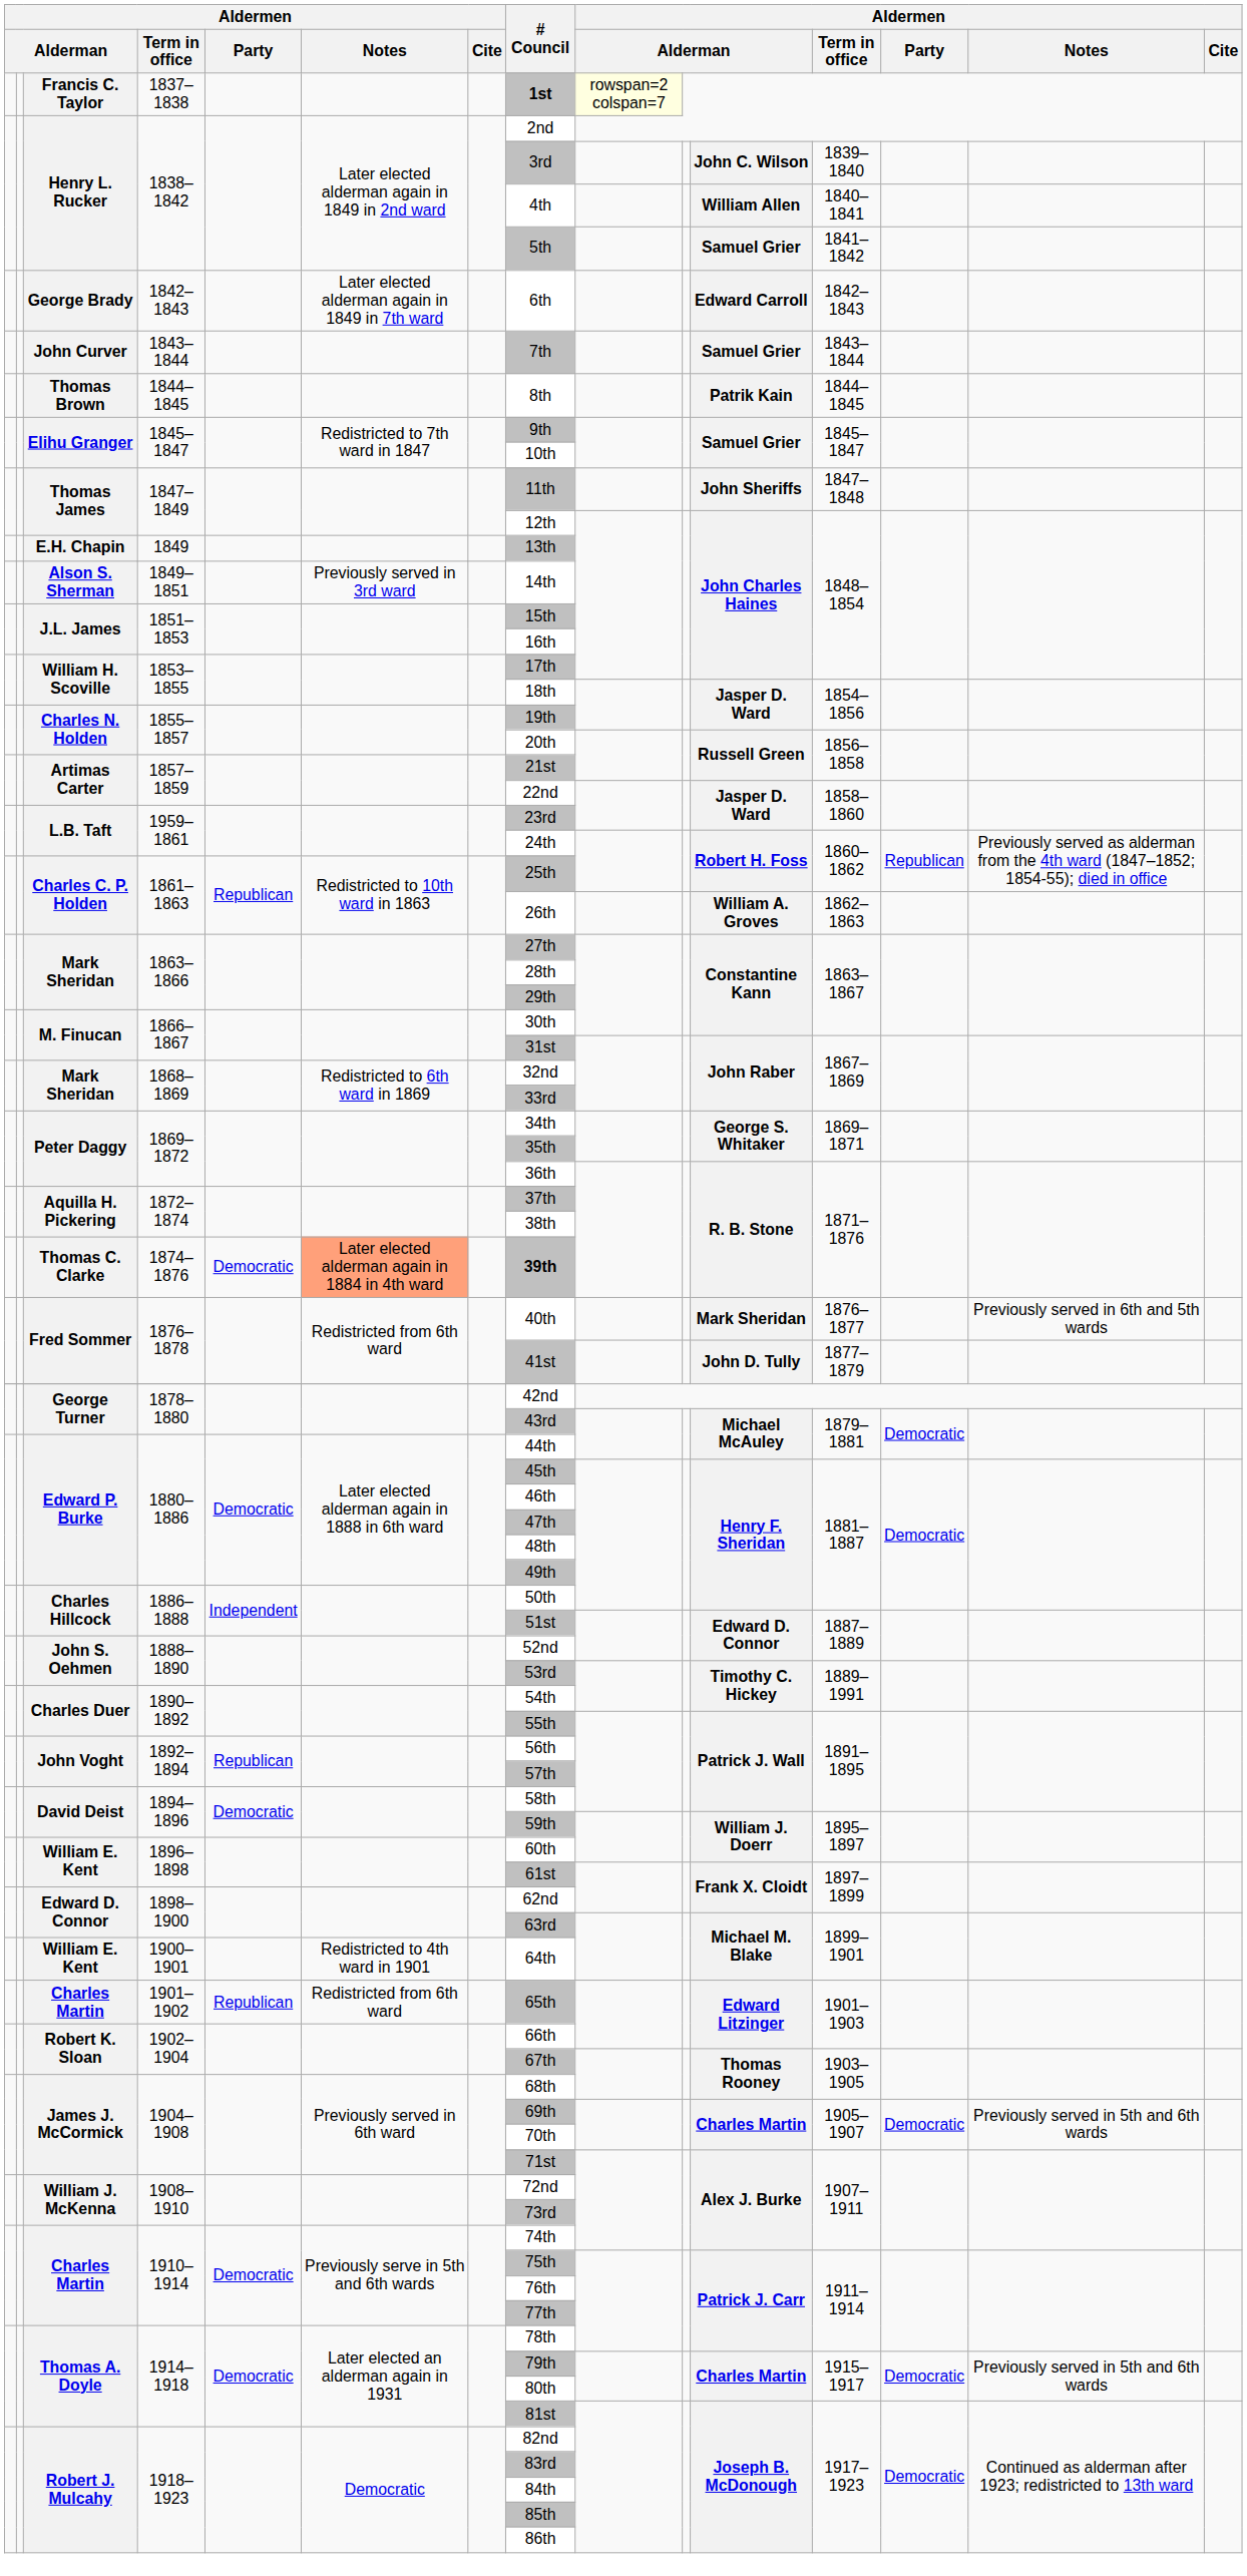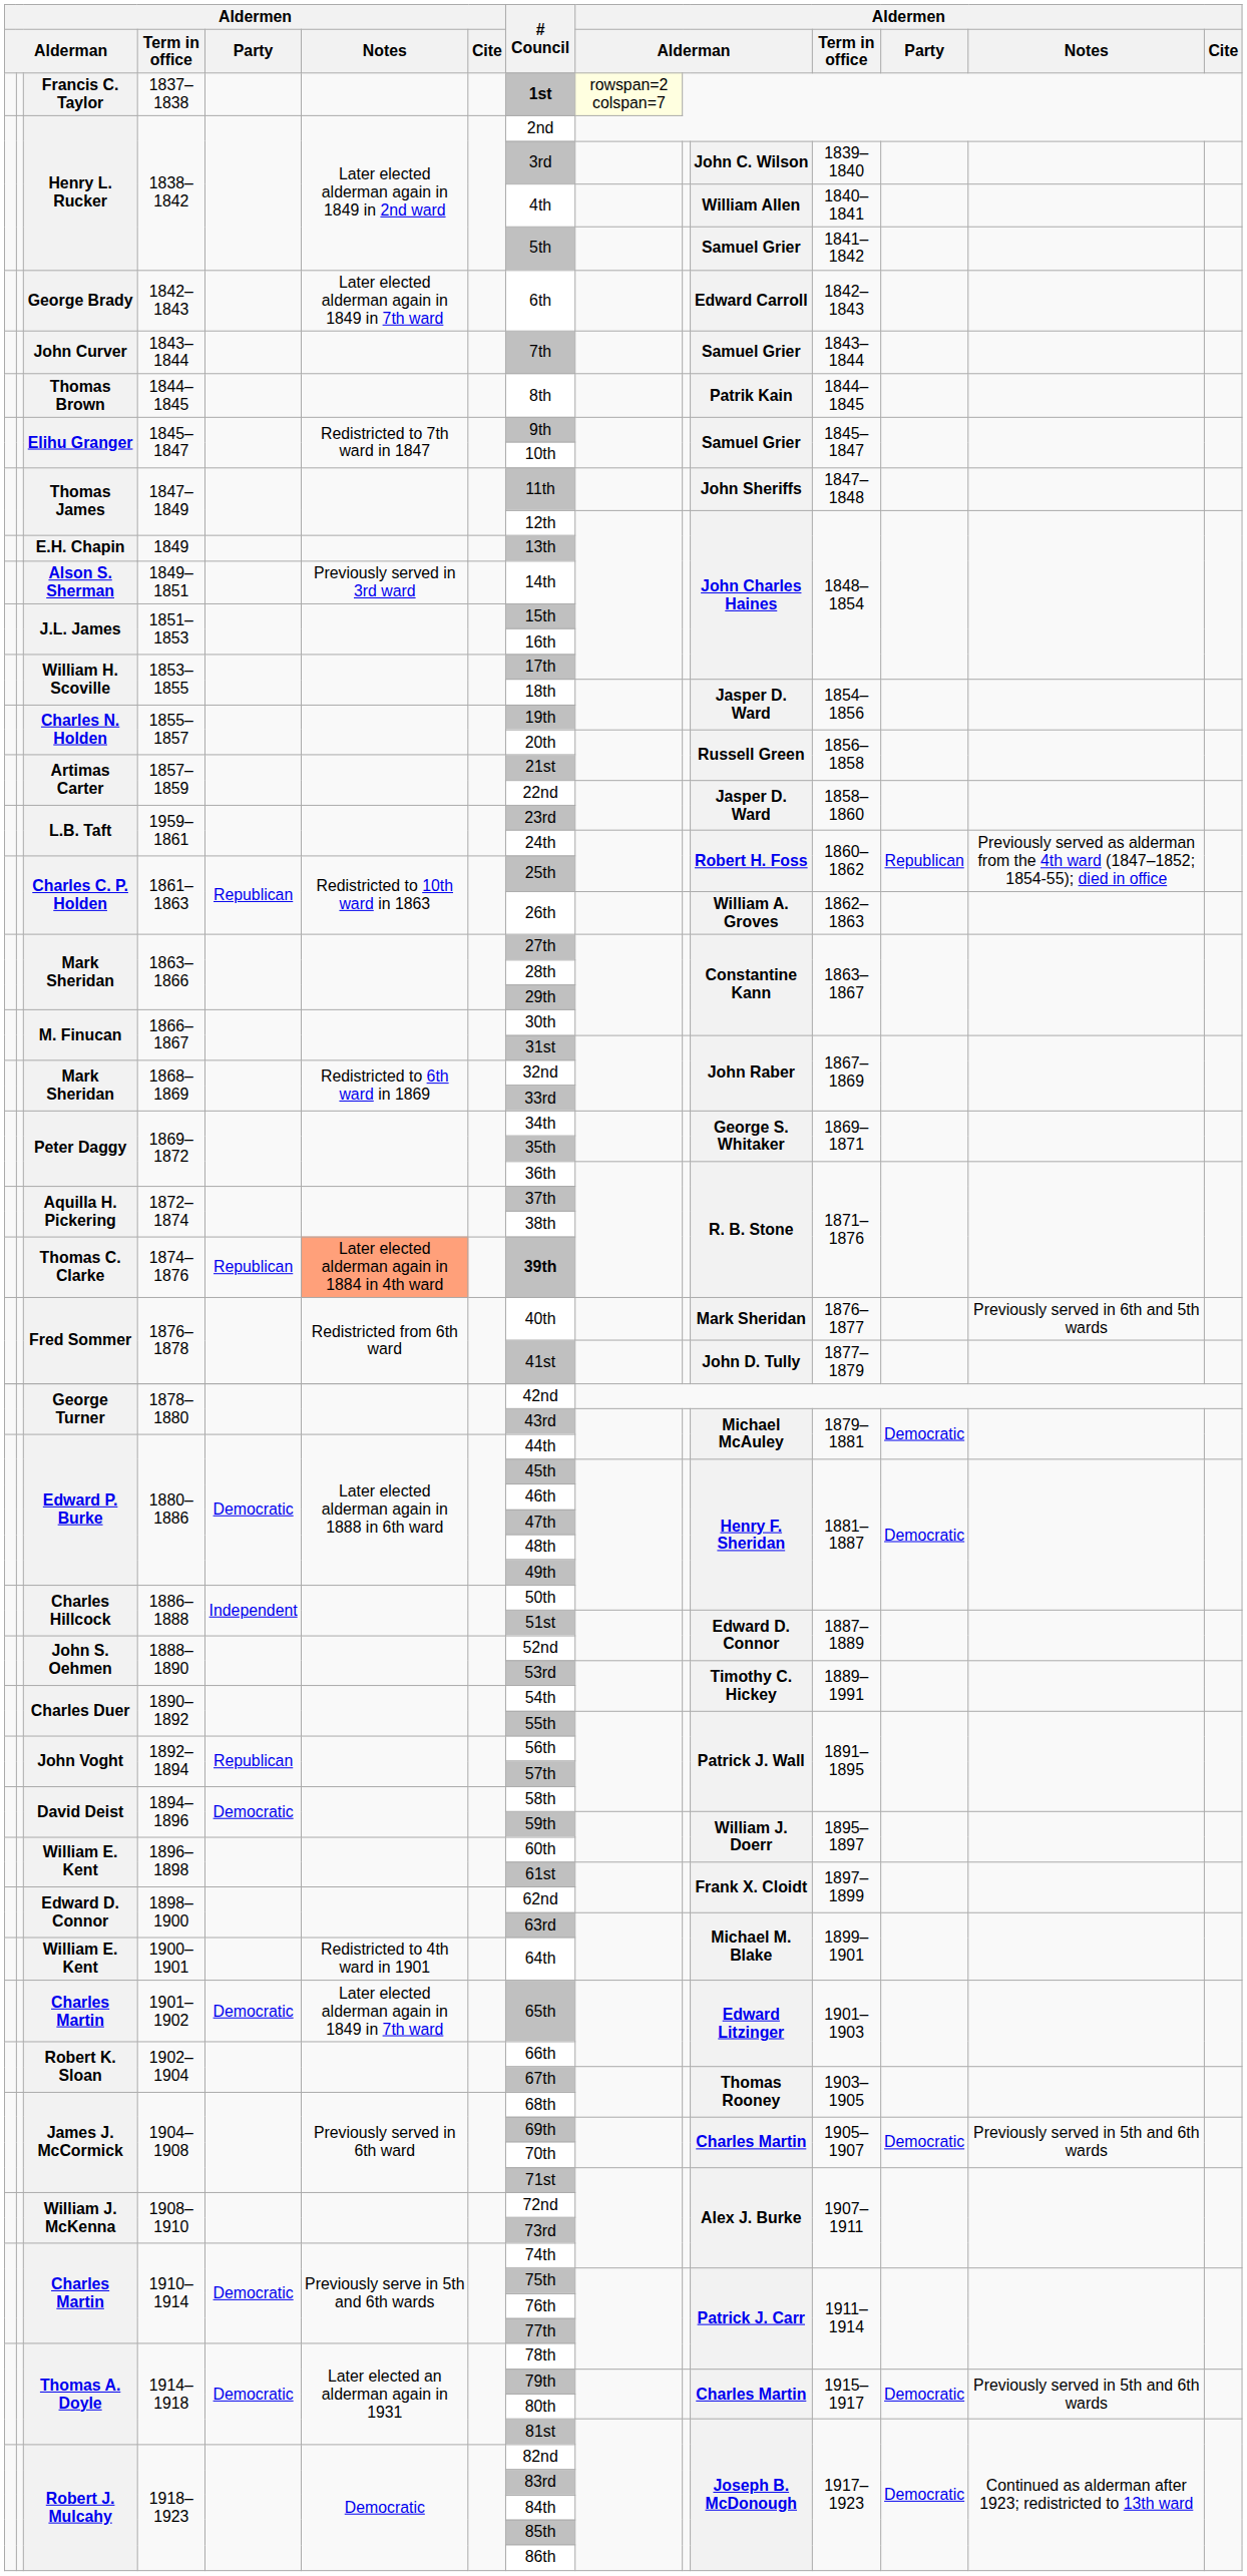1874–1876 | column 5: Democratic -> Republican
1901–1902 | column 5: Republican -> Democratic
1901–1902 | column 6: Redistricted from 6th ward -> Later elected alderman again in 1849 in 7th ward
